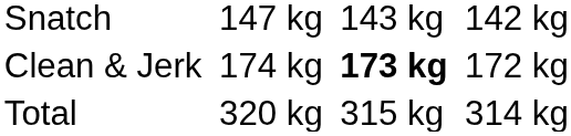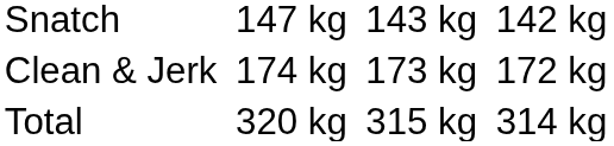Clean & Jerk | column 3: bold -> normal
